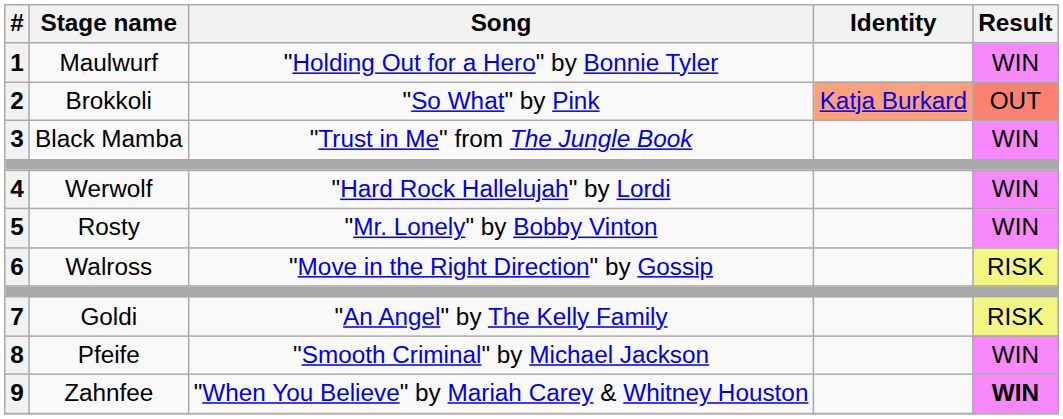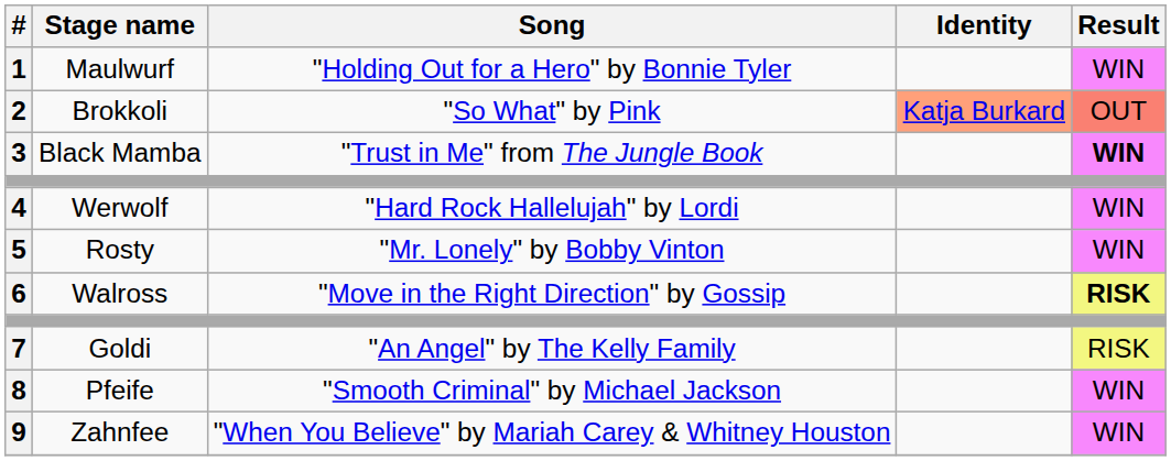Black Mamba | Result: normal -> bold
Walross | Result: normal -> bold
Zahnfee | Result: bold -> normal
